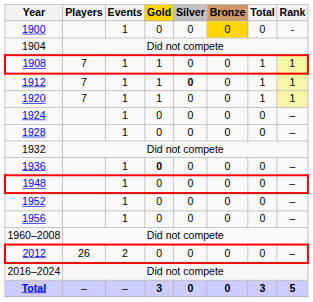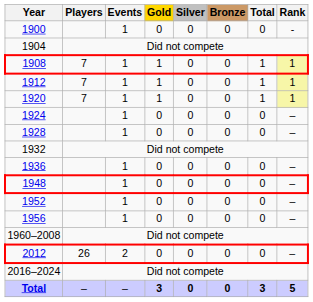1900 | Bronze: gold background -> no background
1912 | Silver: bold -> normal
1936 | Gold: bold -> normal
